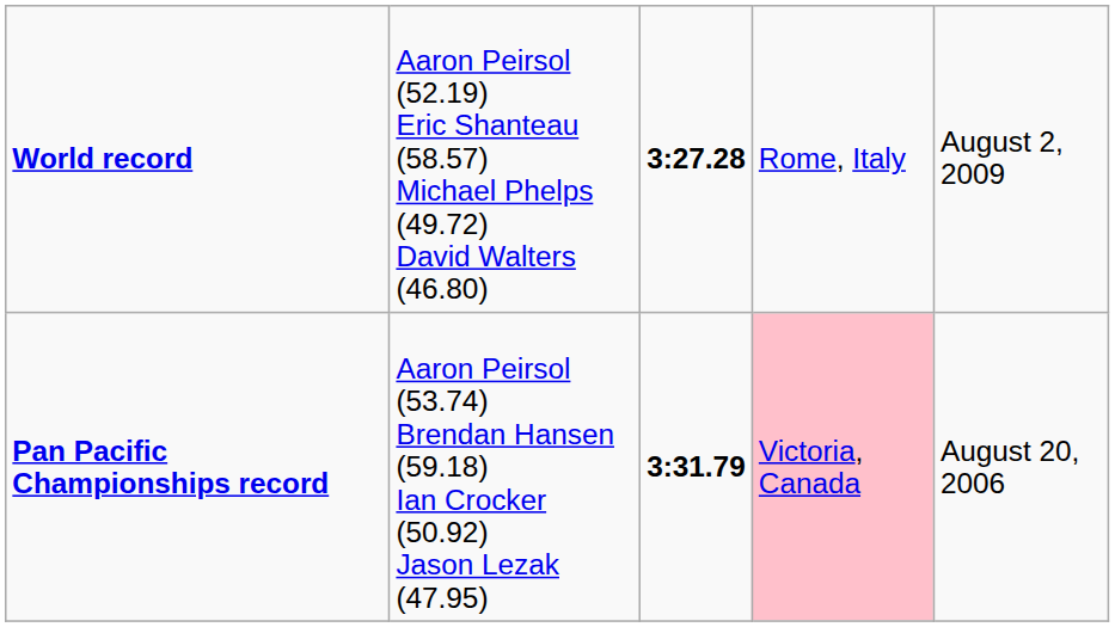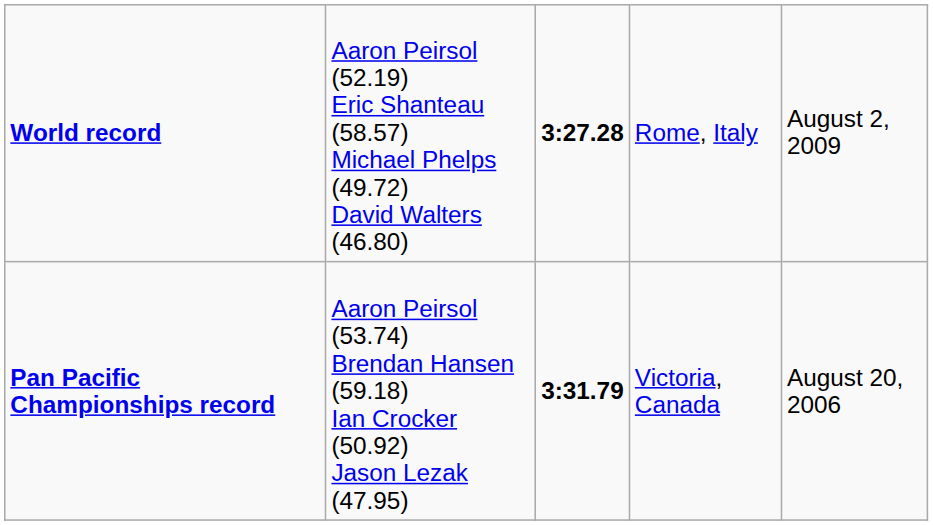Pan Pacific Championships record | column 4: pink background -> no background
